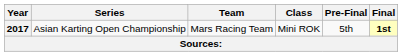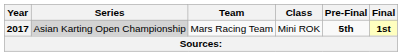2017 | Series: no background -> lightgrey background
2017 | Pre-Final: normal -> bold
